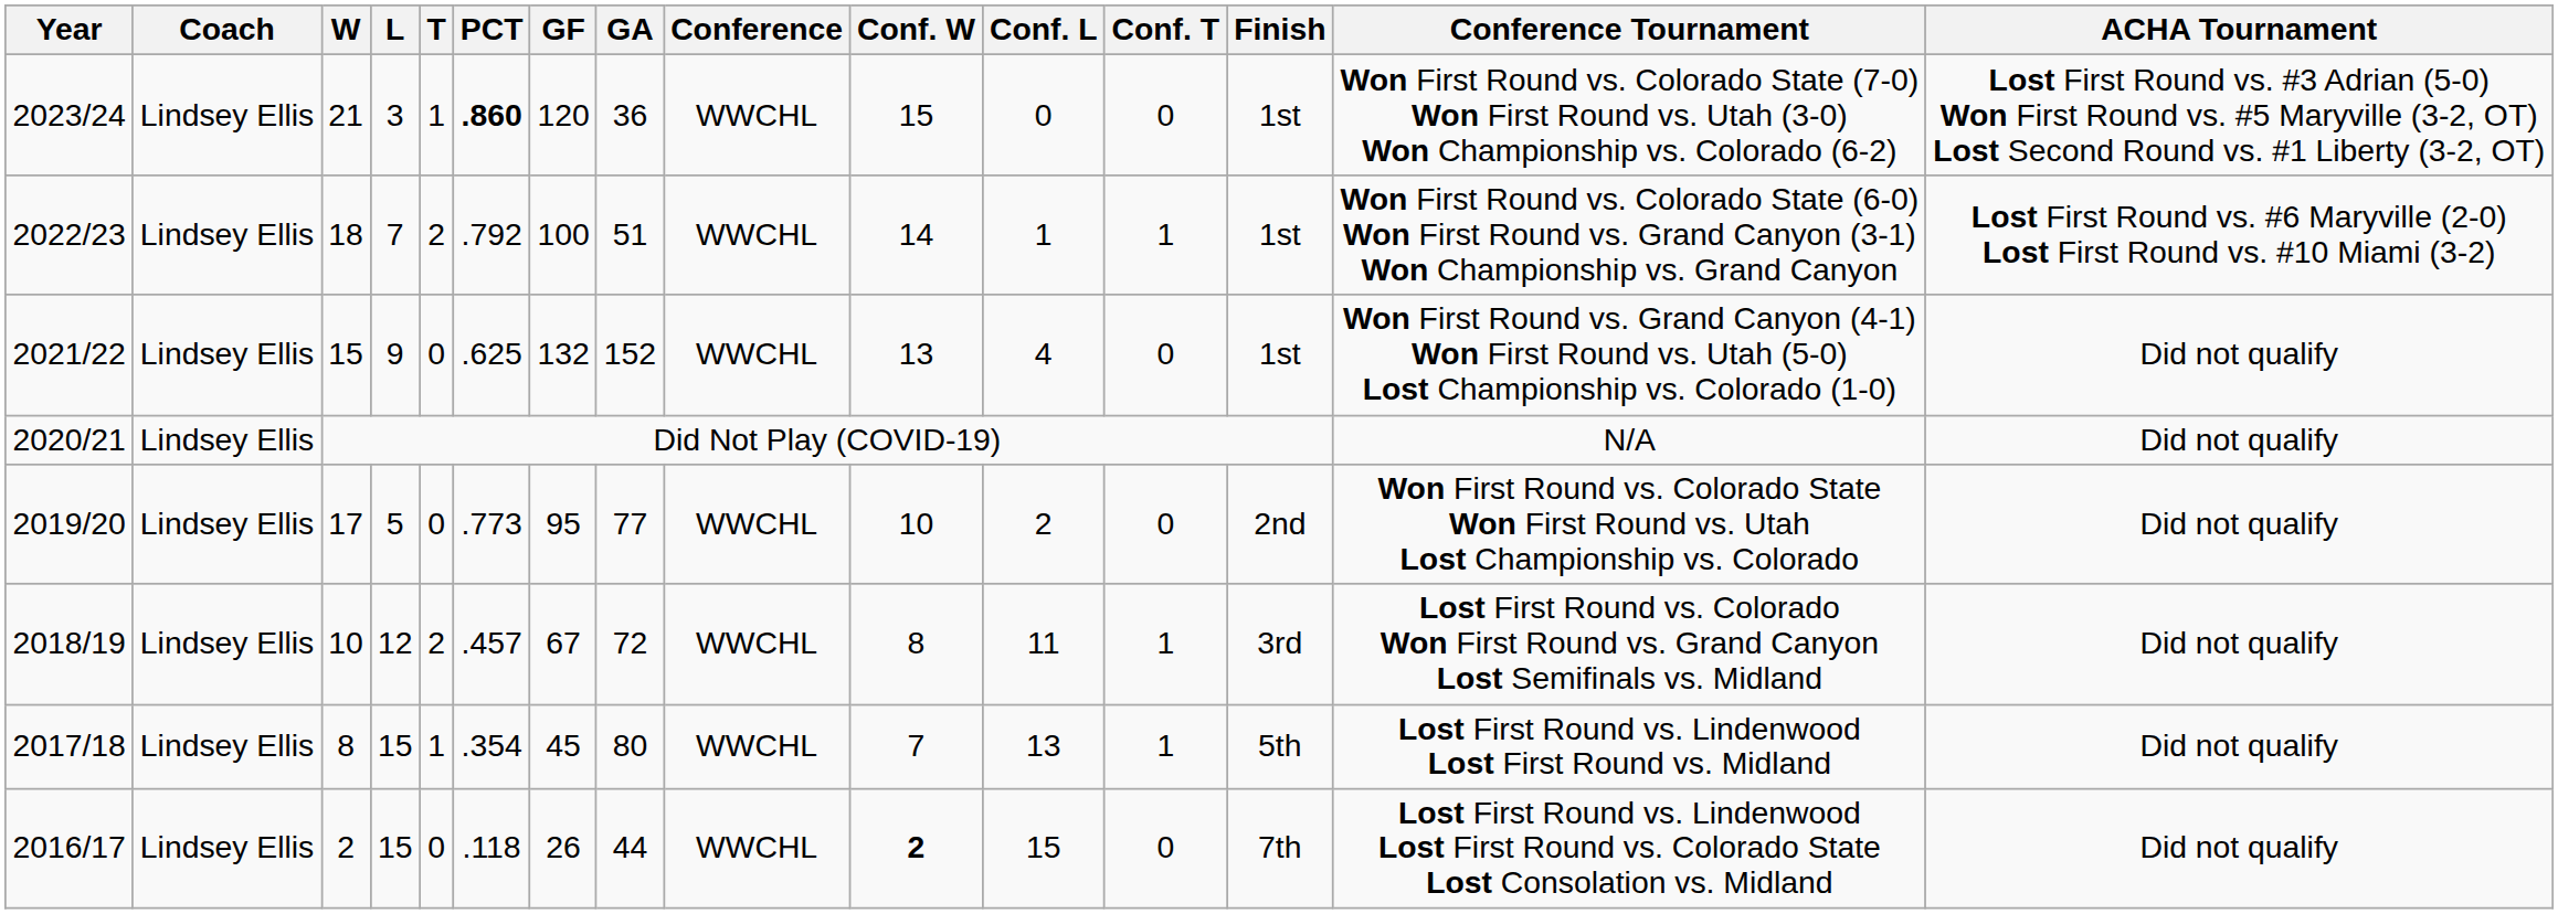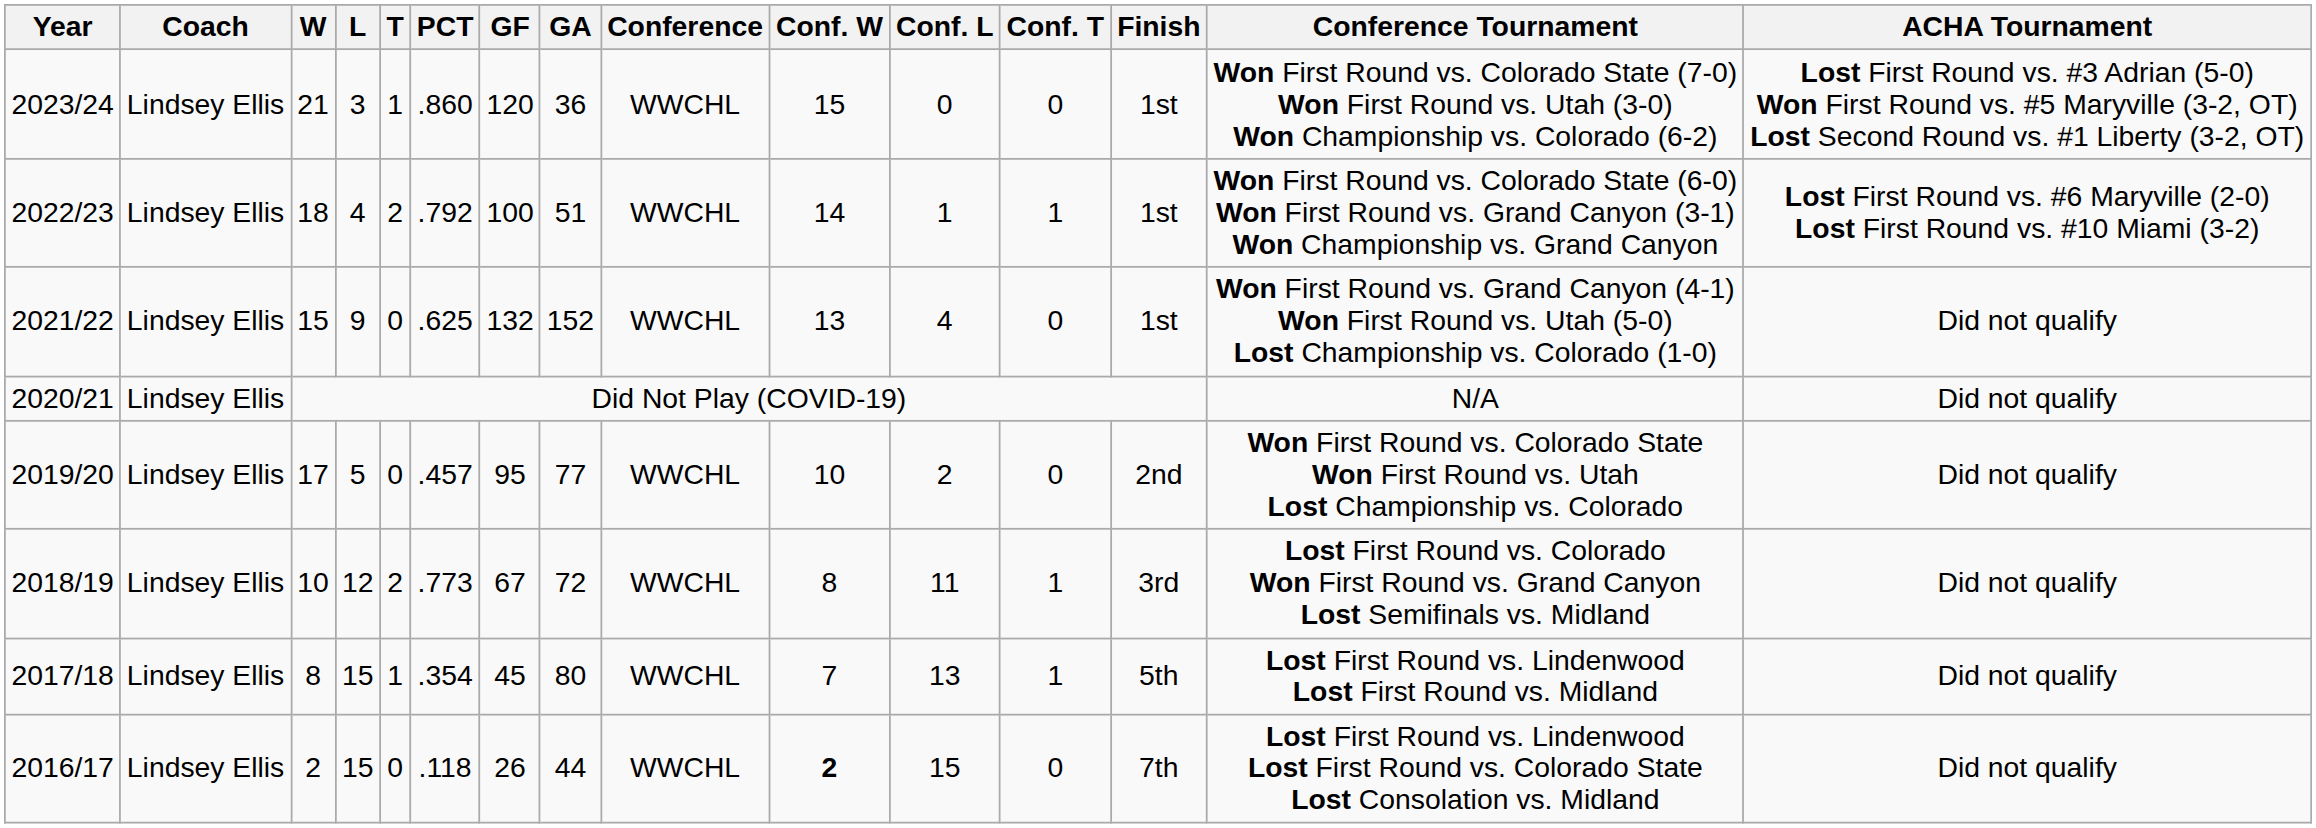2023/24 | PCT: bold -> normal
2022/23 | L: 7 -> 4
2019/20 | PCT: .773 -> .457
2018/19 | PCT: .457 -> .773
